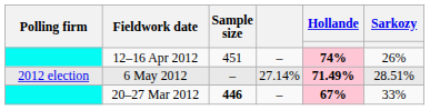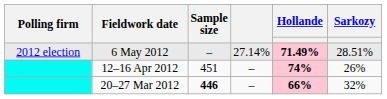rows swapped: 6 May 2012 <-> 12–16 Apr 2012
20–27 Mar 2012 | Hollande: 67% -> 66%
20–27 Mar 2012 | Sarkozy: 33% -> 32%
